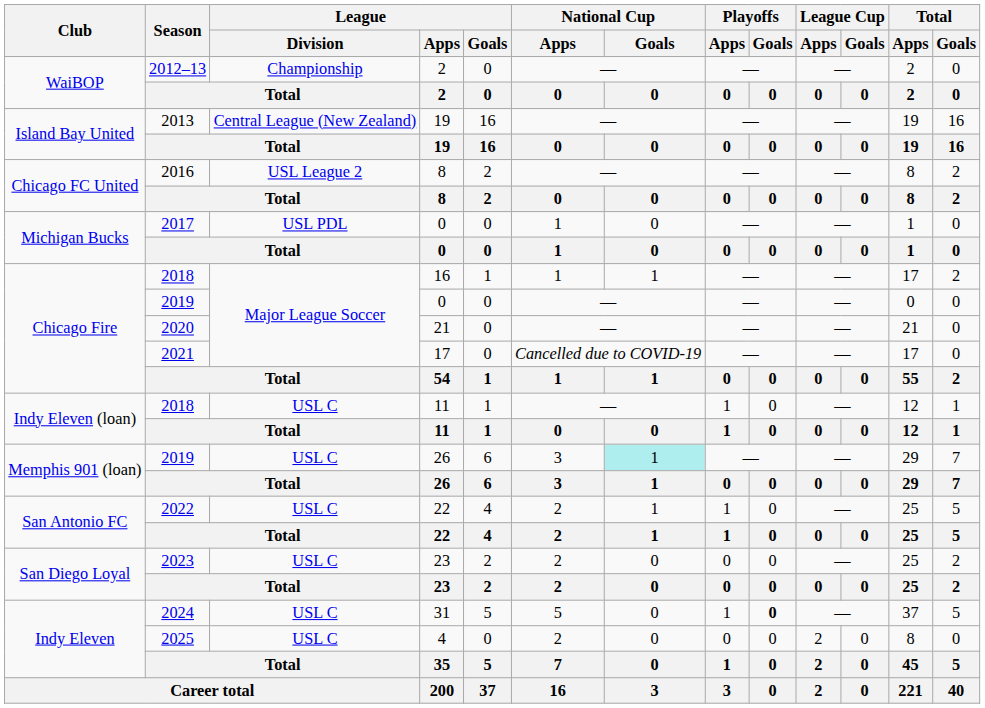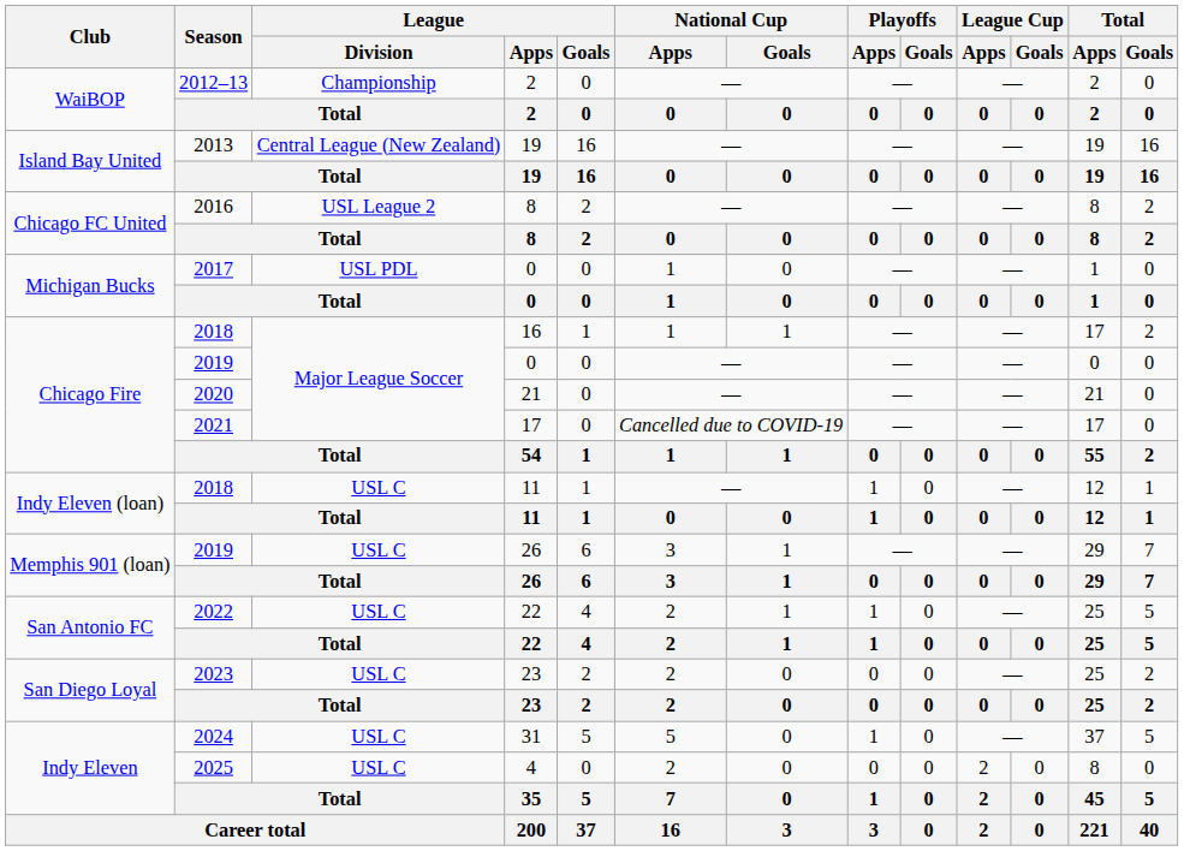2019 / 26 | National Cup / Goals: paleturquoise background -> no background
31 | Playoffs / Goals: bold -> normal
